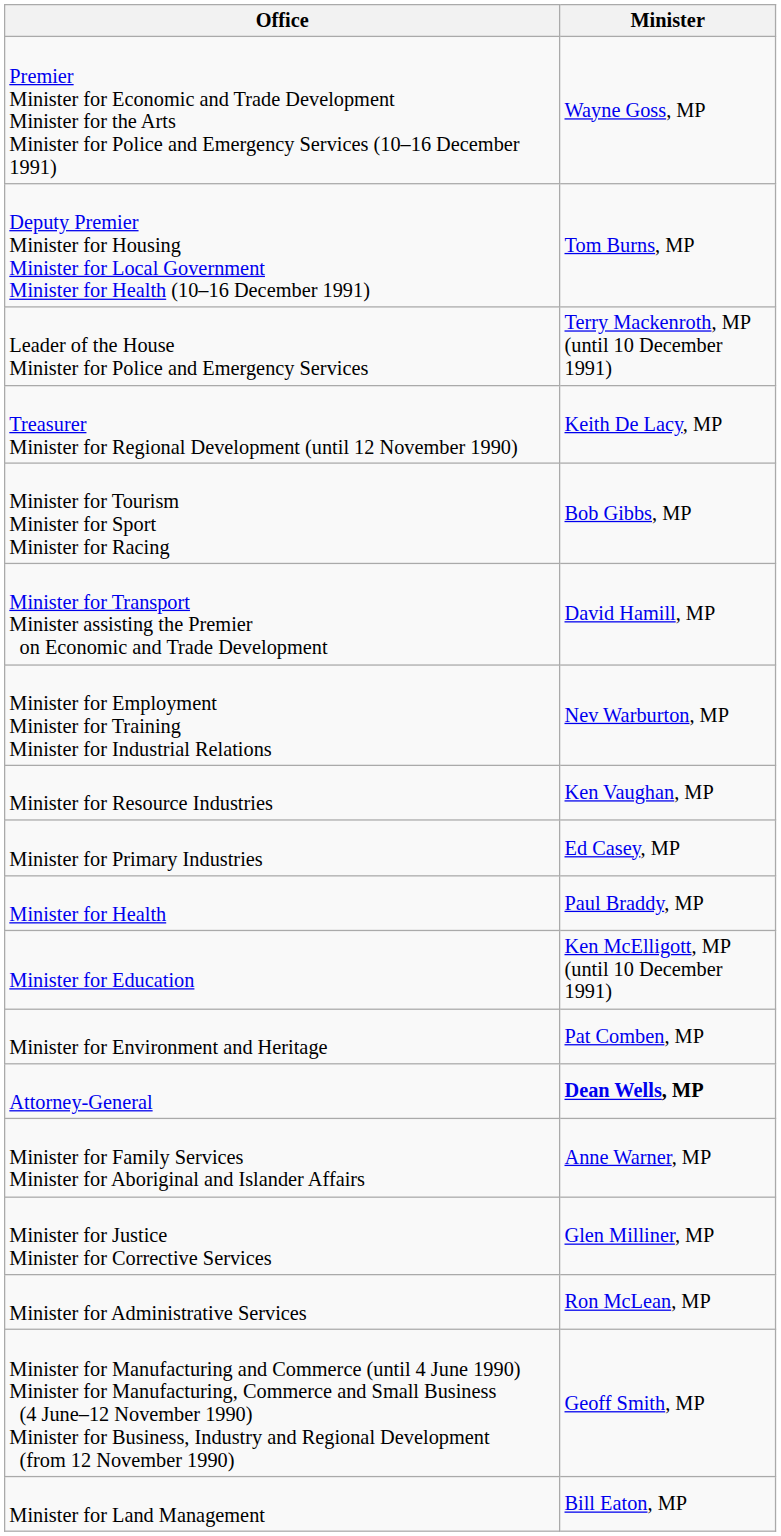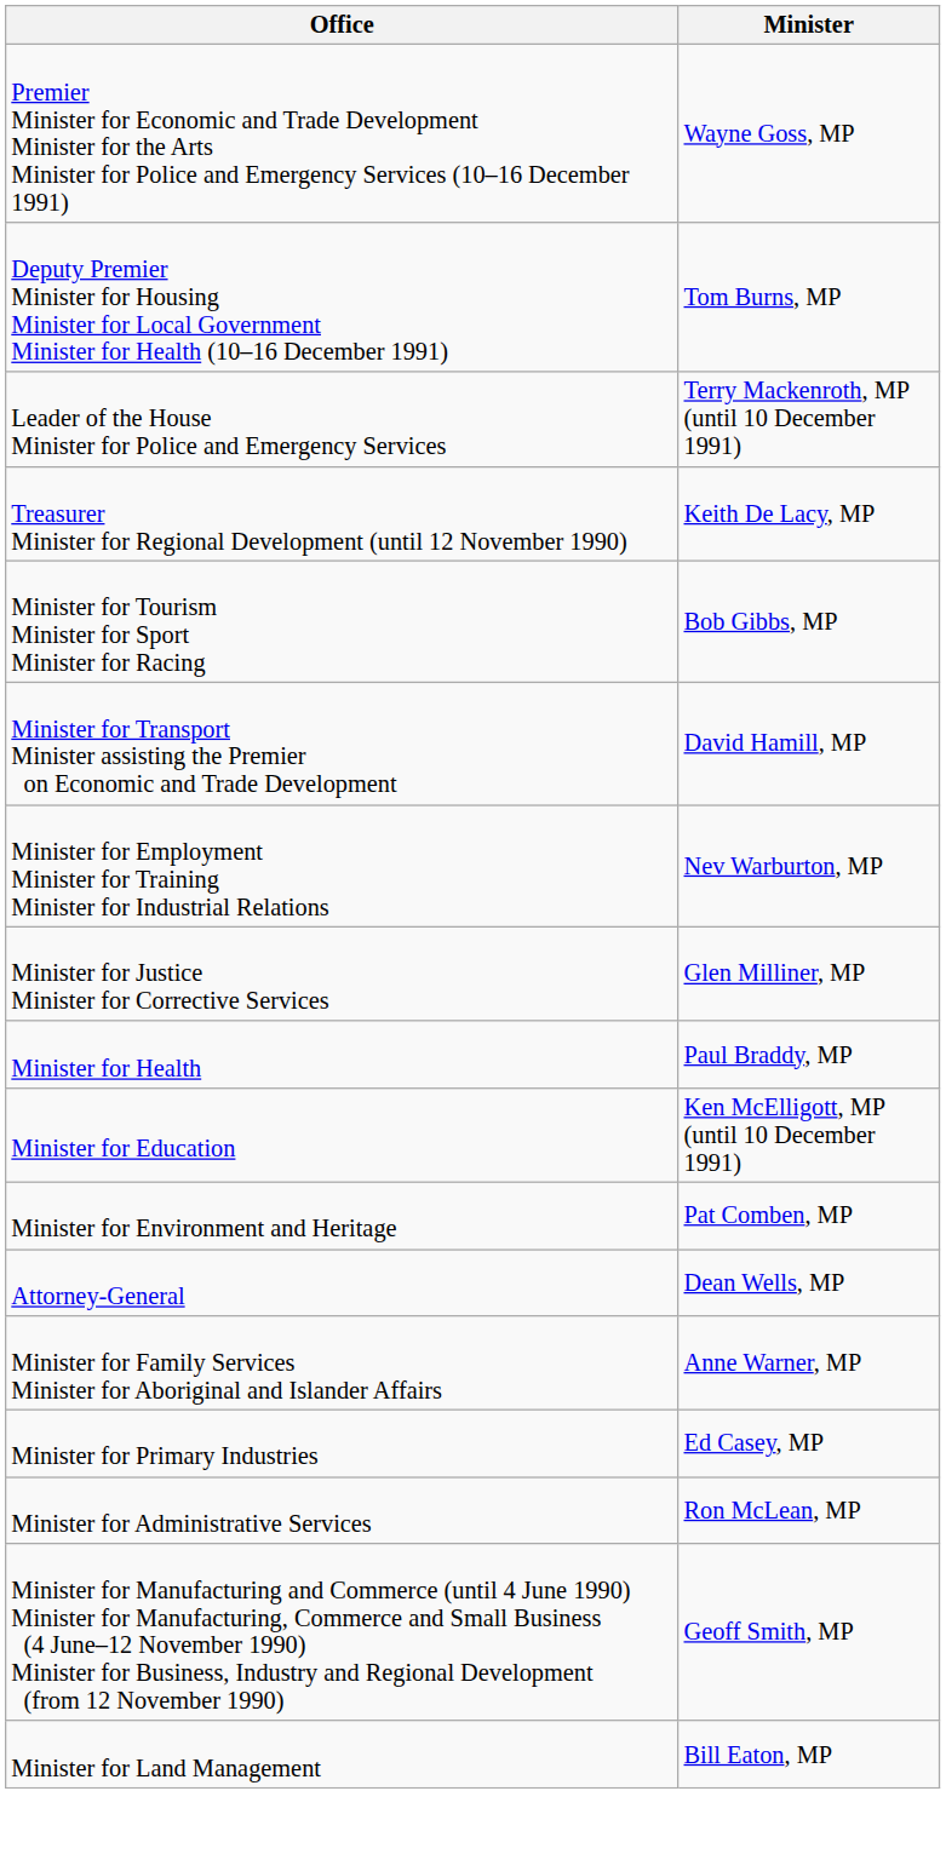- row: Minister for Resource Industries | Ken Vaughan, MP
rows swapped: Minister for Primary Industries <-> Minister for Justice Minister for Corrective Services
Attorney-General | Minister: bold -> normal
